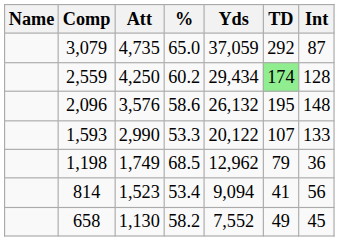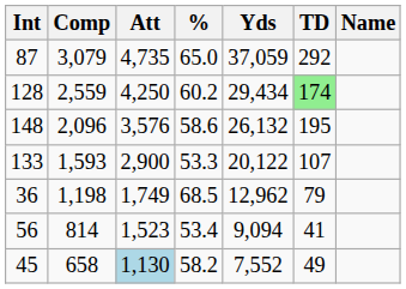columns swapped: Name <-> Int
1,593 | Att: 2,990 -> 2,900
658 | Att: no background -> lightblue background
